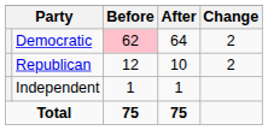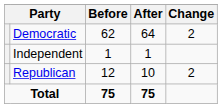Democratic | Before: pink background -> no background
rows swapped: Republican <-> Independent
